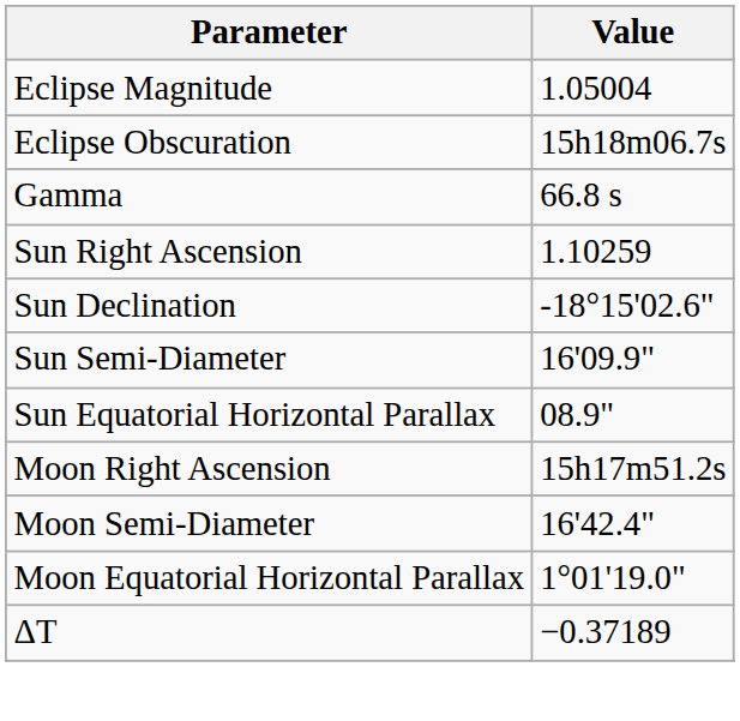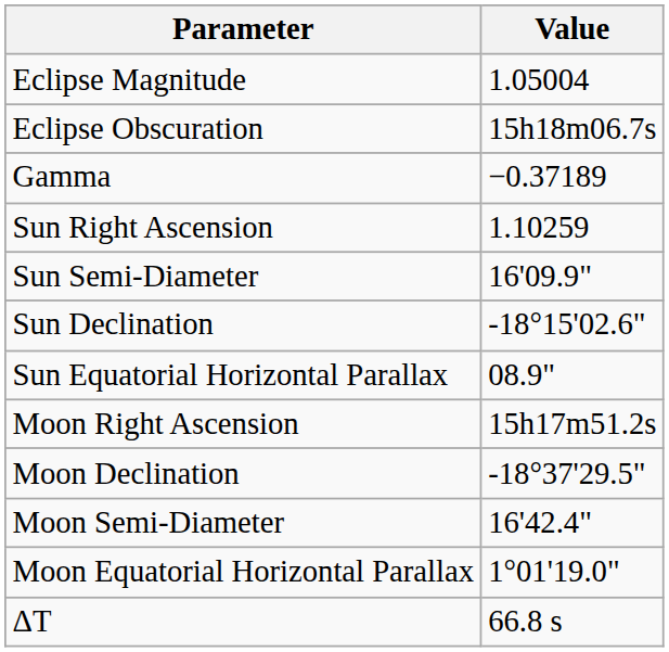Gamma | Value: 66.8 s -> −0.37189
rows swapped: Sun Declination <-> Sun Semi-Diameter
+ row: Moon Declination | -18°37'29.5"
ΔT | Value: −0.37189 -> 66.8 s
